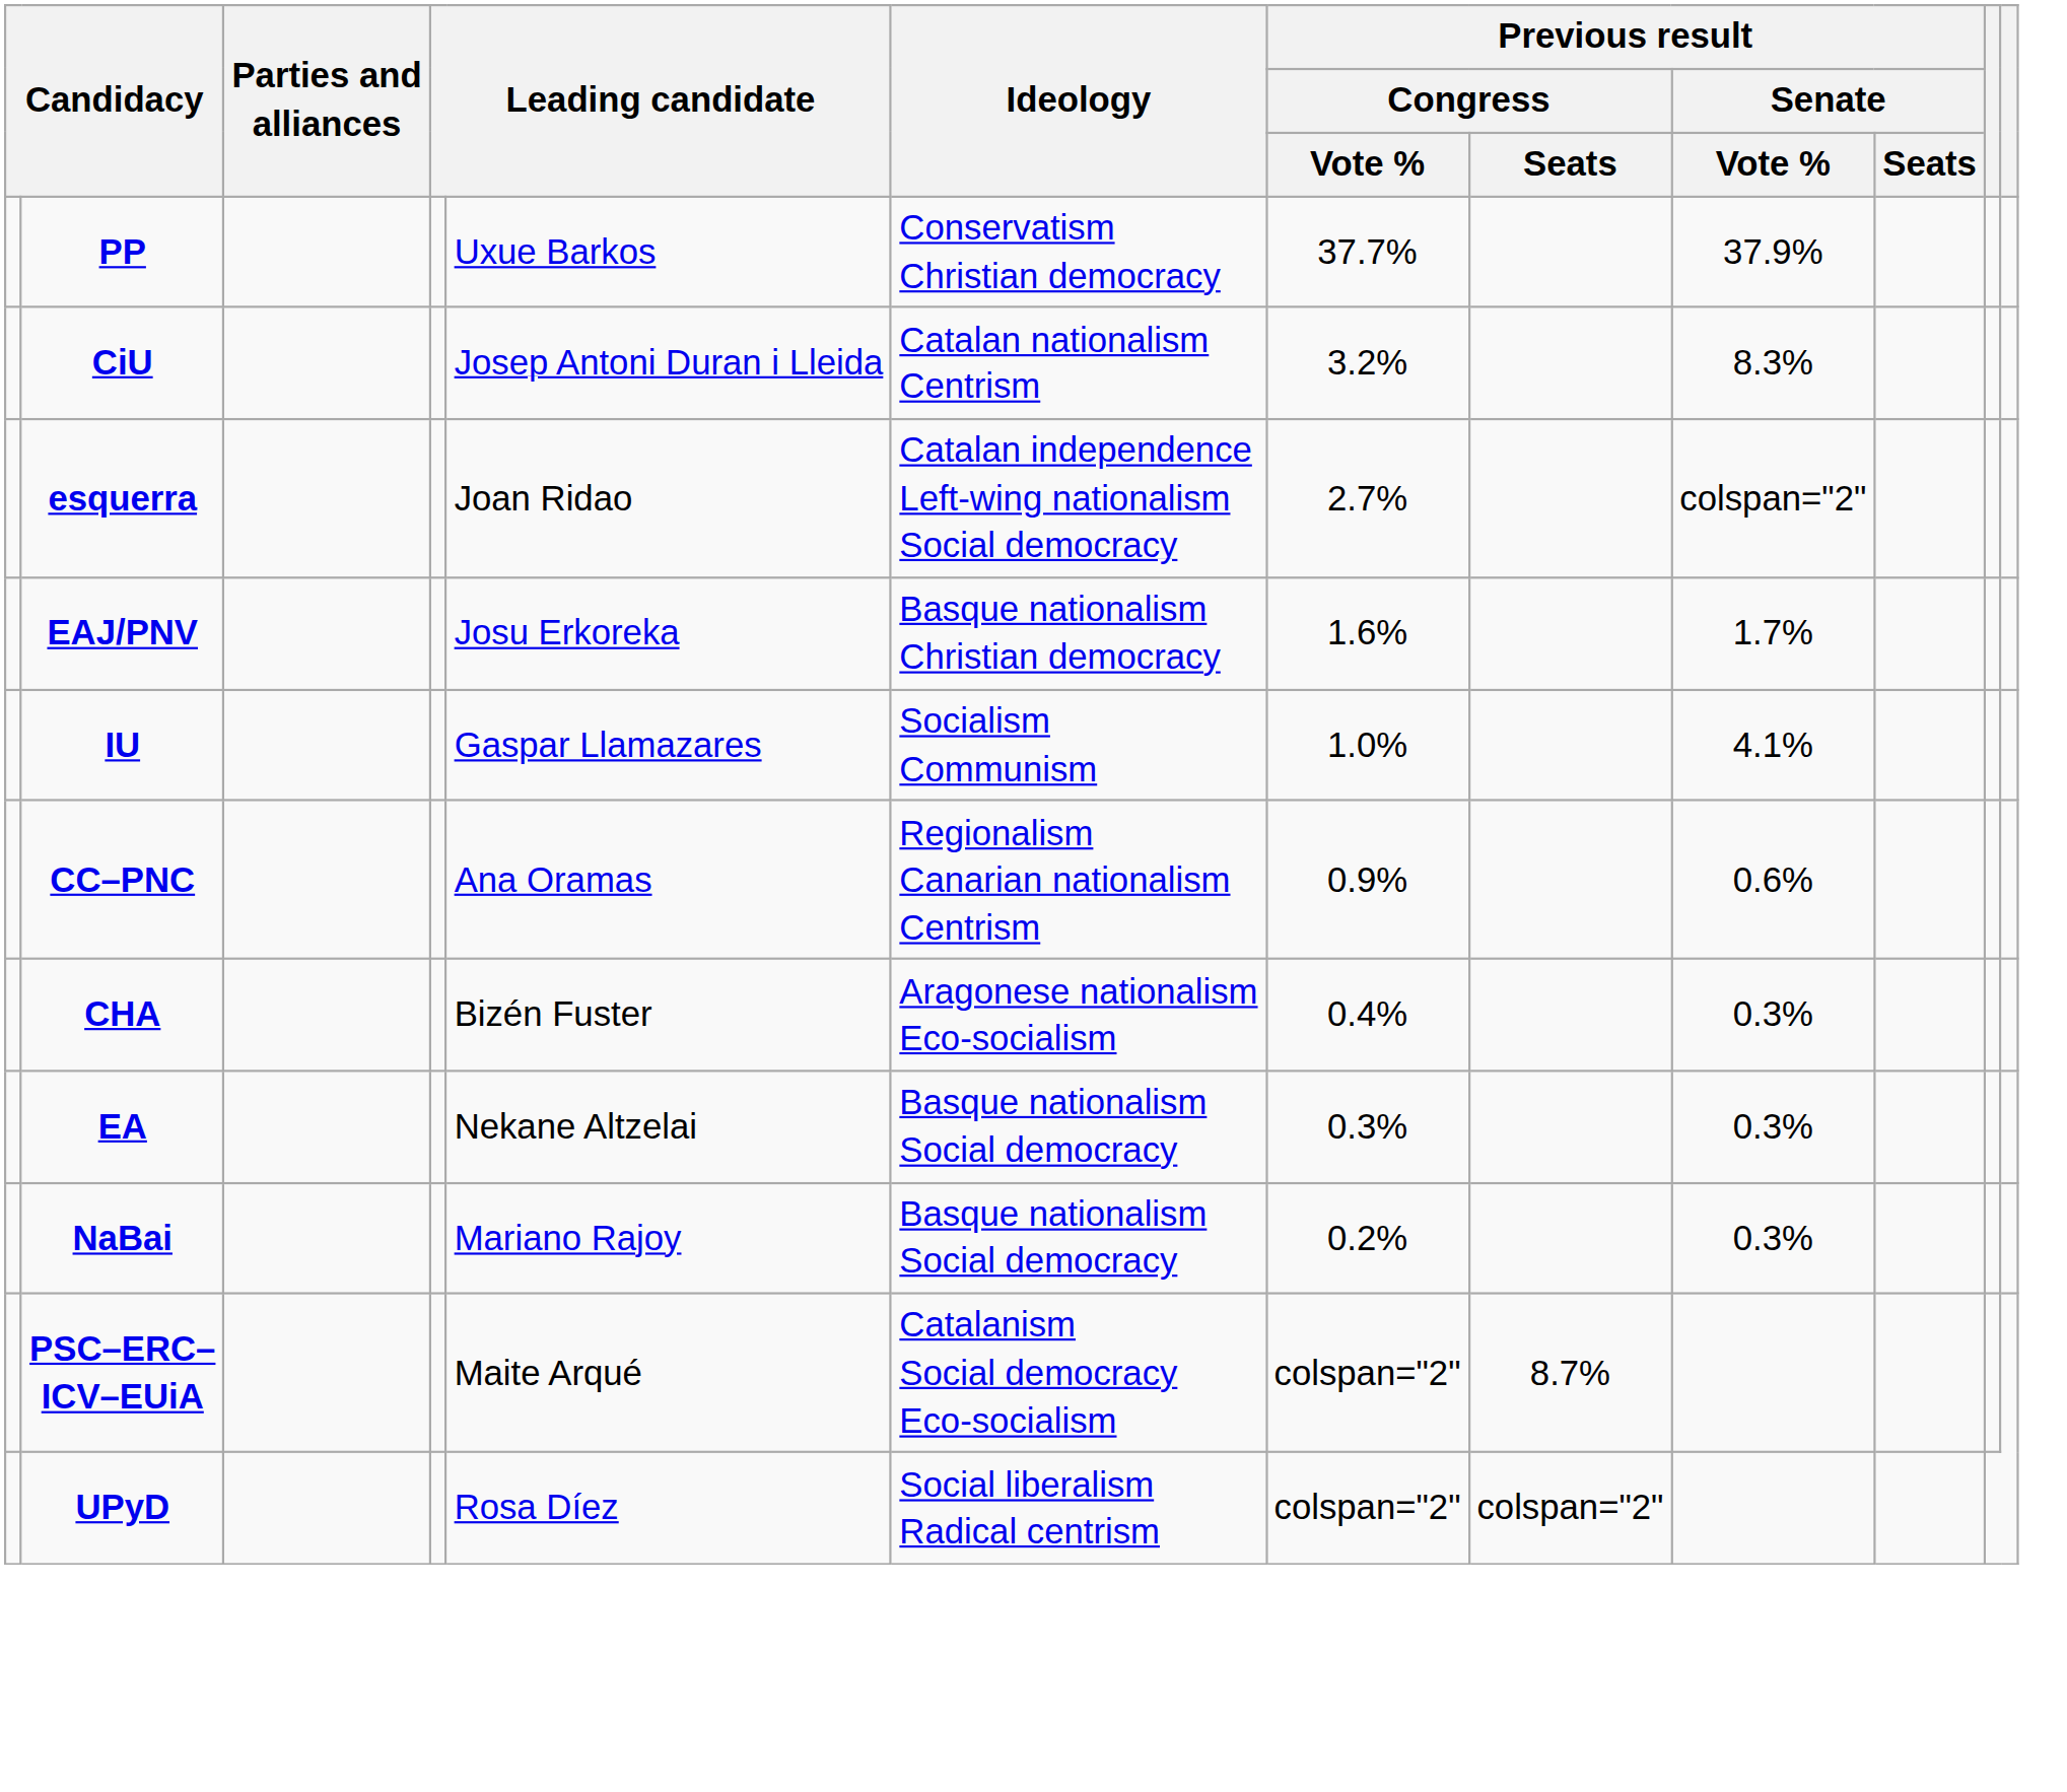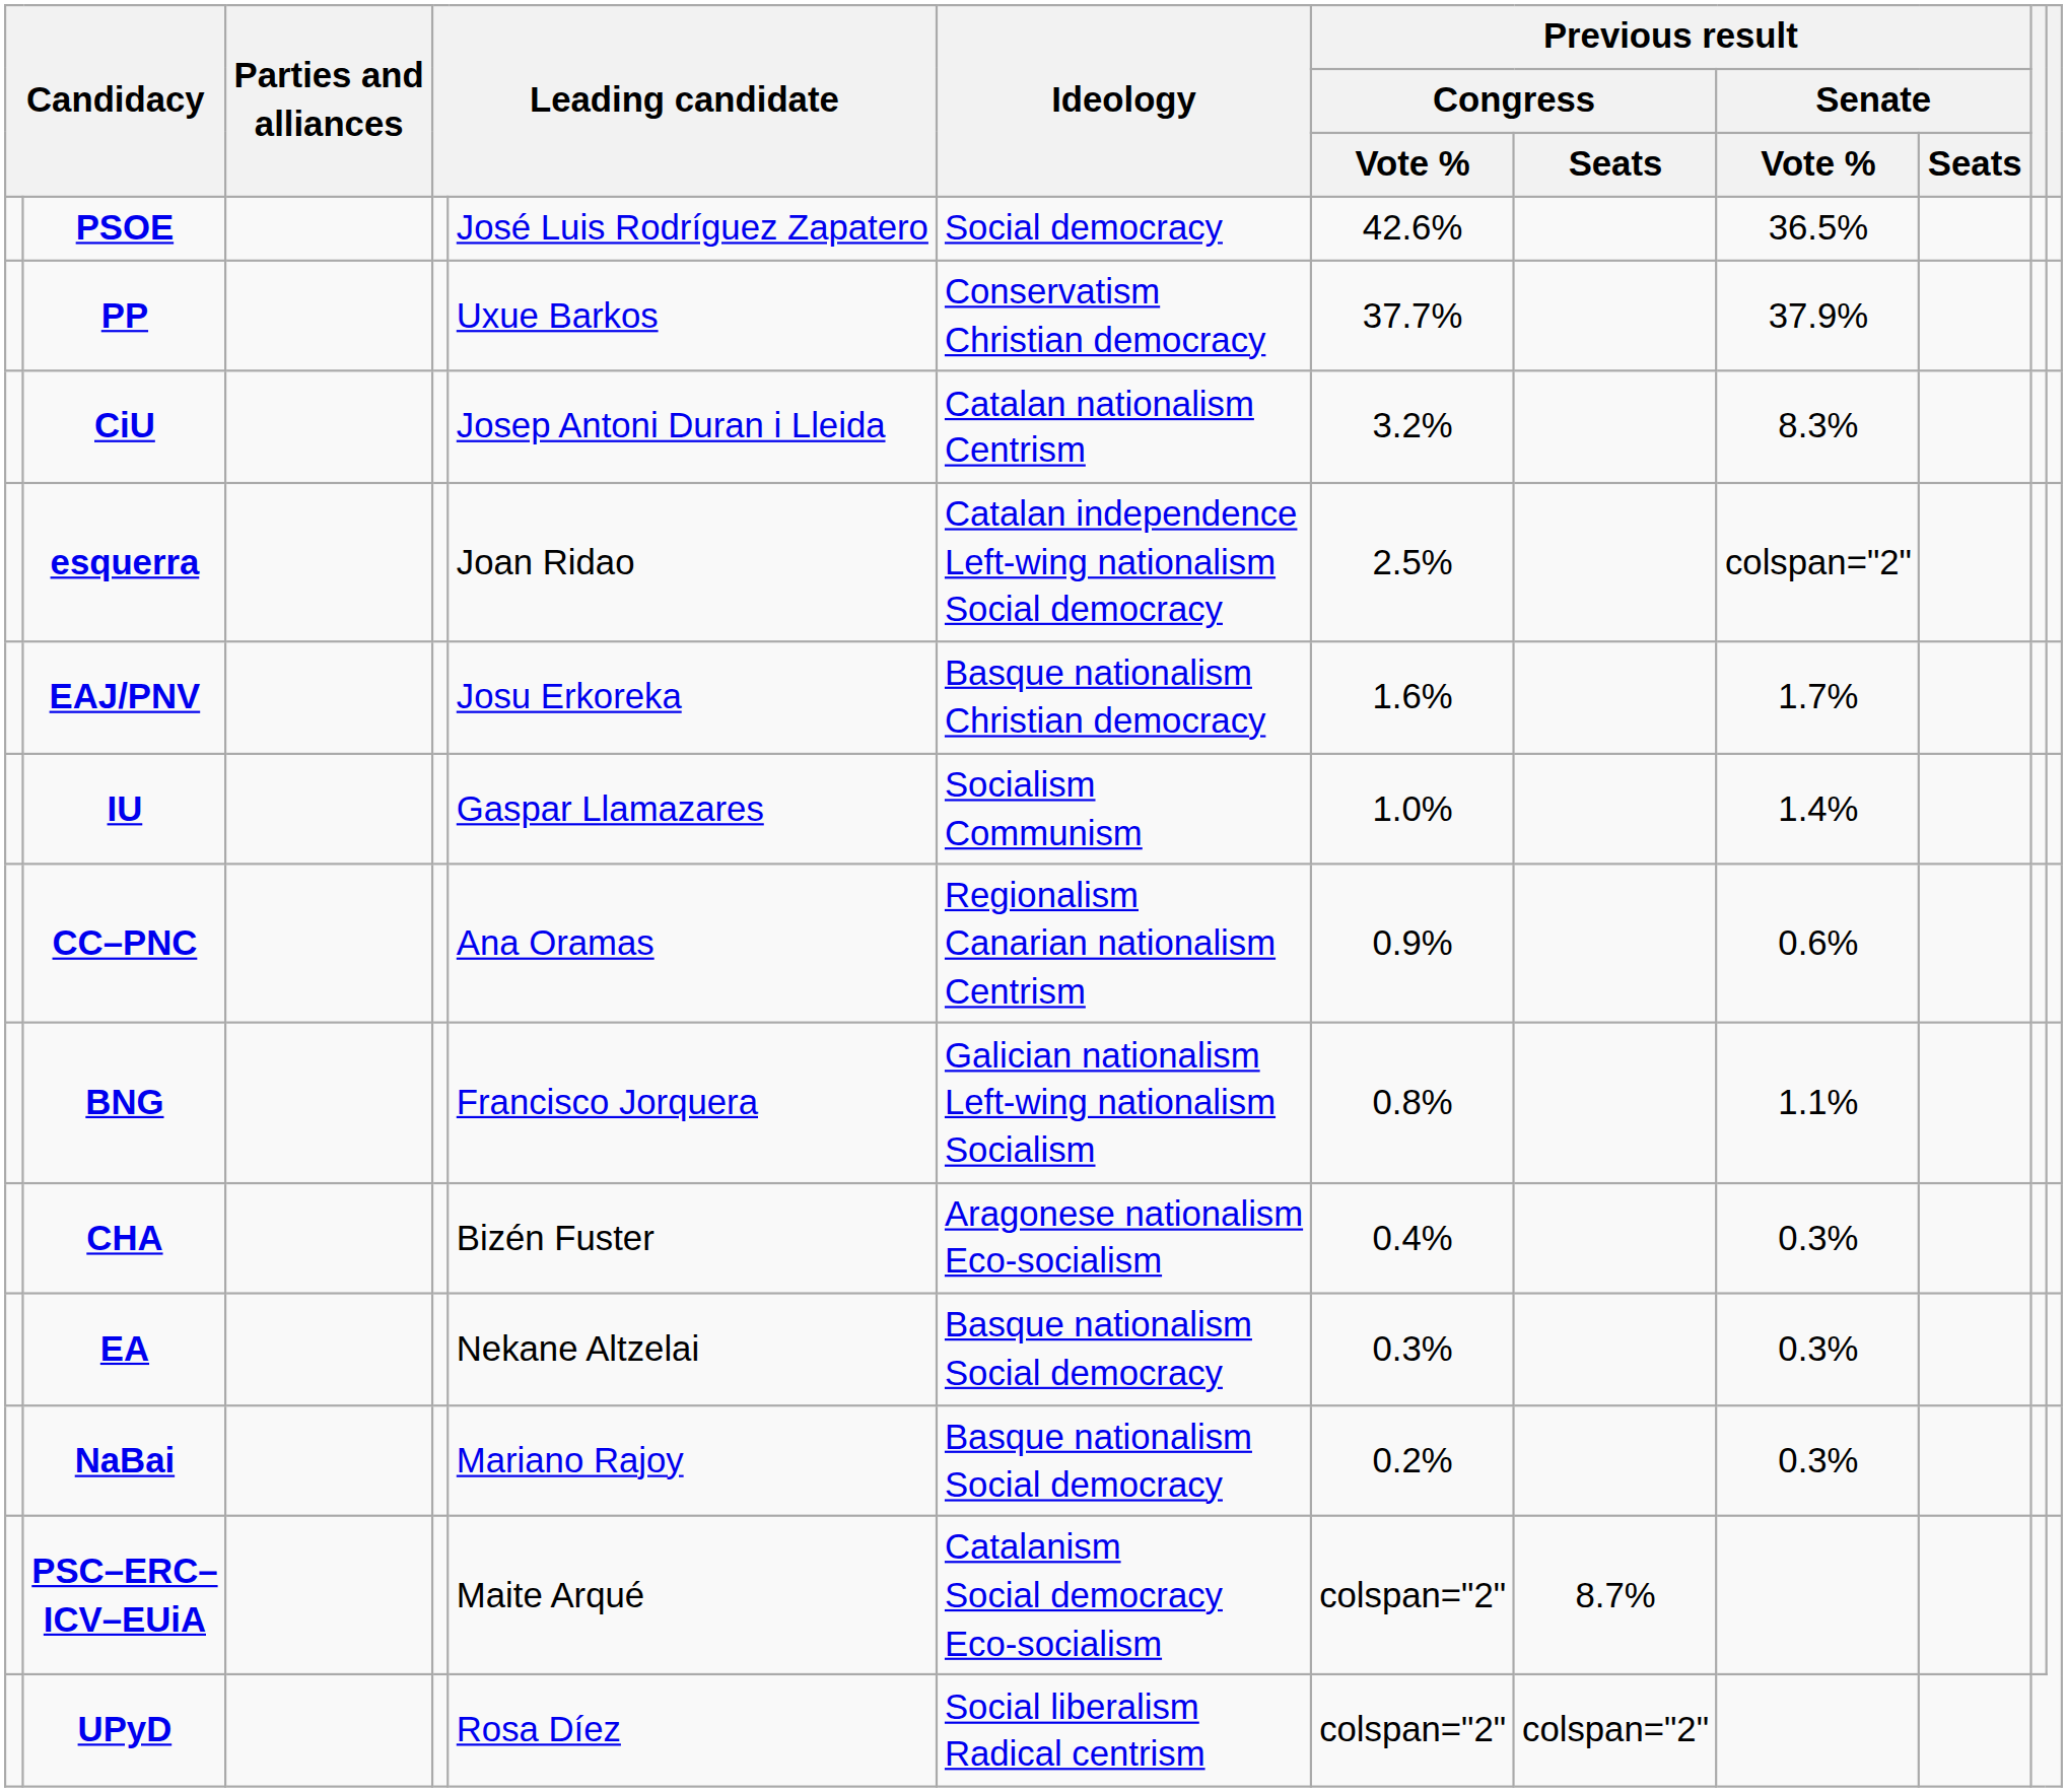+ row: PSOE | José Luis Rodríguez Zapatero | Social democracy | 42.6% | 36.5%
esquerra | Previous result / Congress / Vote %: 2.7% -> 2.5%
IU | Previous result / Senate / Vote %: 4.1% -> 1.4%
+ row: BNG | Francisco Jorquera | Galician nationalism Left-wing nationalism Socialism | 0.8% | 1.1%
